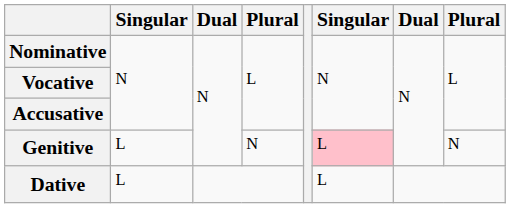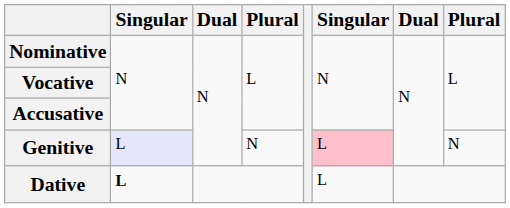Genitive | column 2: no background -> lavender background
Dative | column 2: normal -> bold
